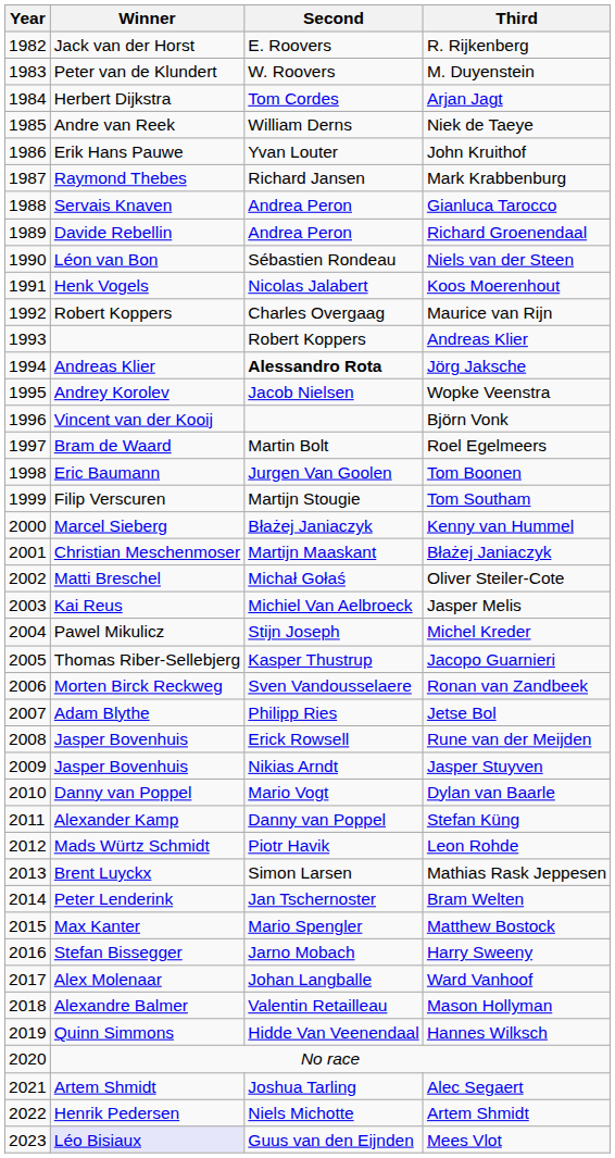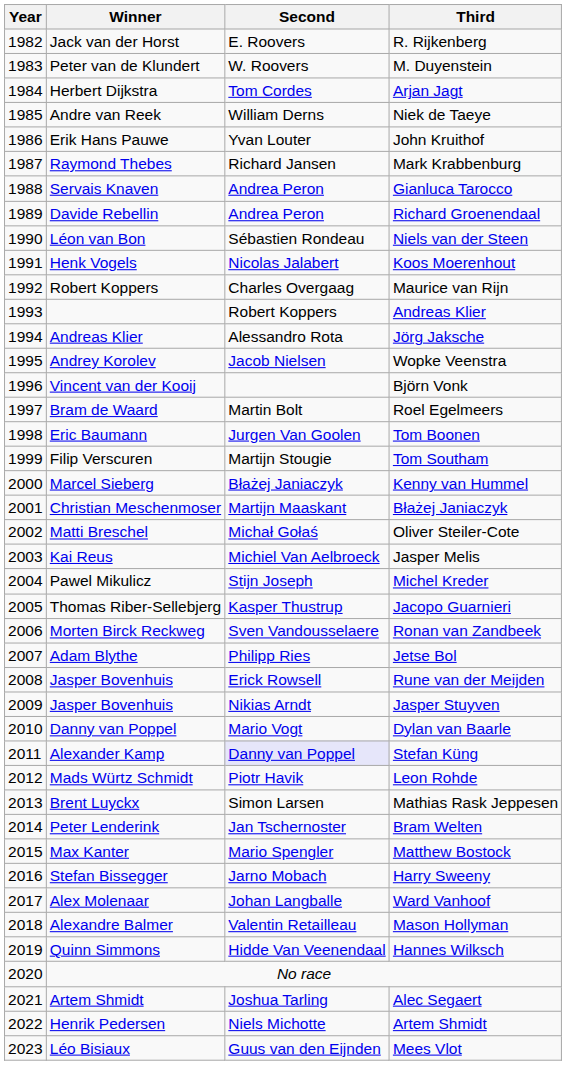Jörg Jaksche | Second: bold -> normal
Stefan Küng | Second: no background -> lavender background
Mees Vlot | Winner: lavender background -> no background
